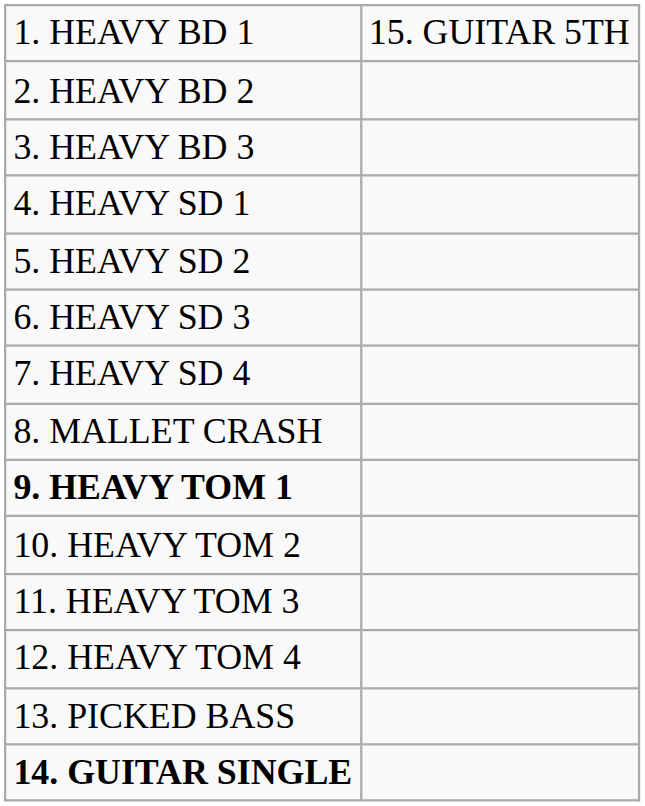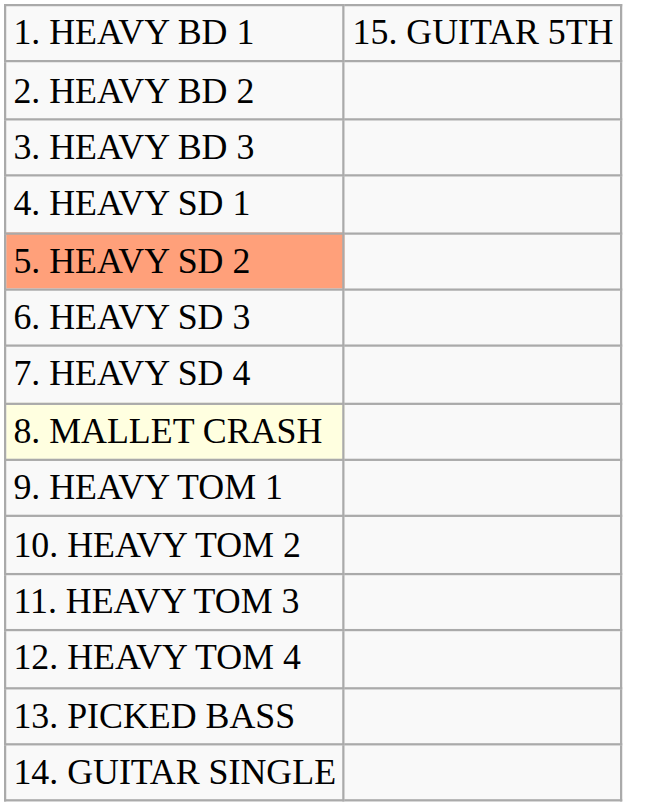5. HEAVY SD 2 | column 1: no background -> lightsalmon background
8. MALLET CRASH | column 1: no background -> lightyellow background
9. HEAVY TOM 1 | column 1: bold -> normal
14. GUITAR SINGLE | column 1: bold -> normal
